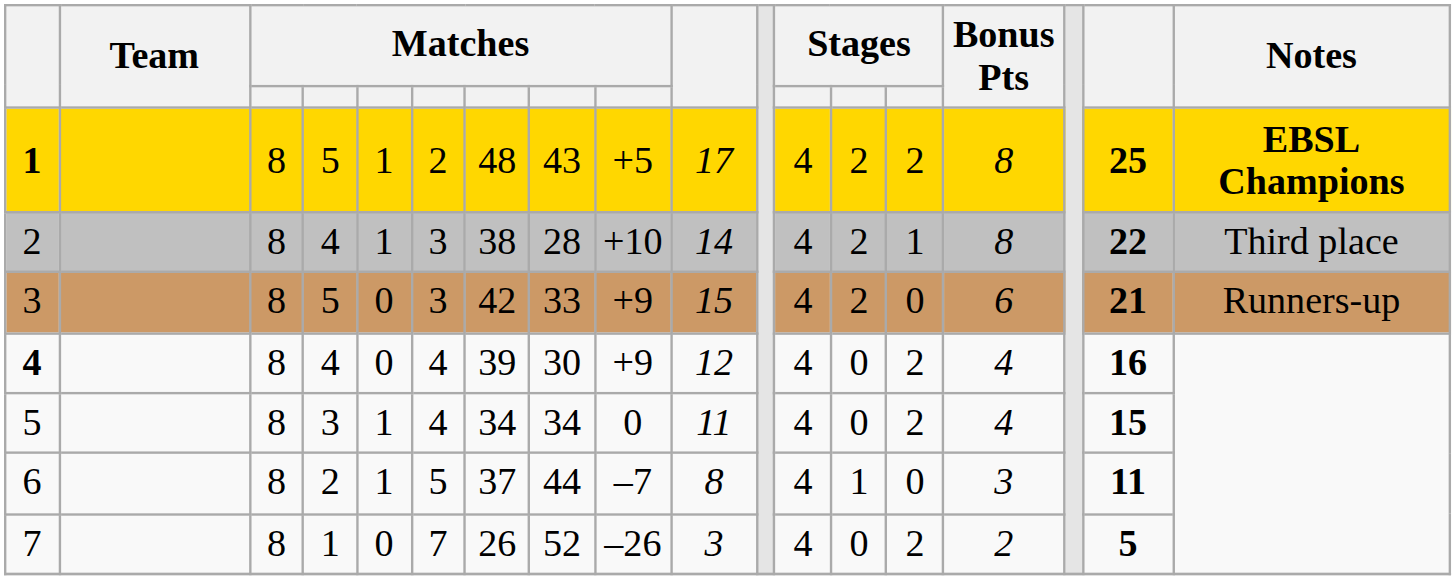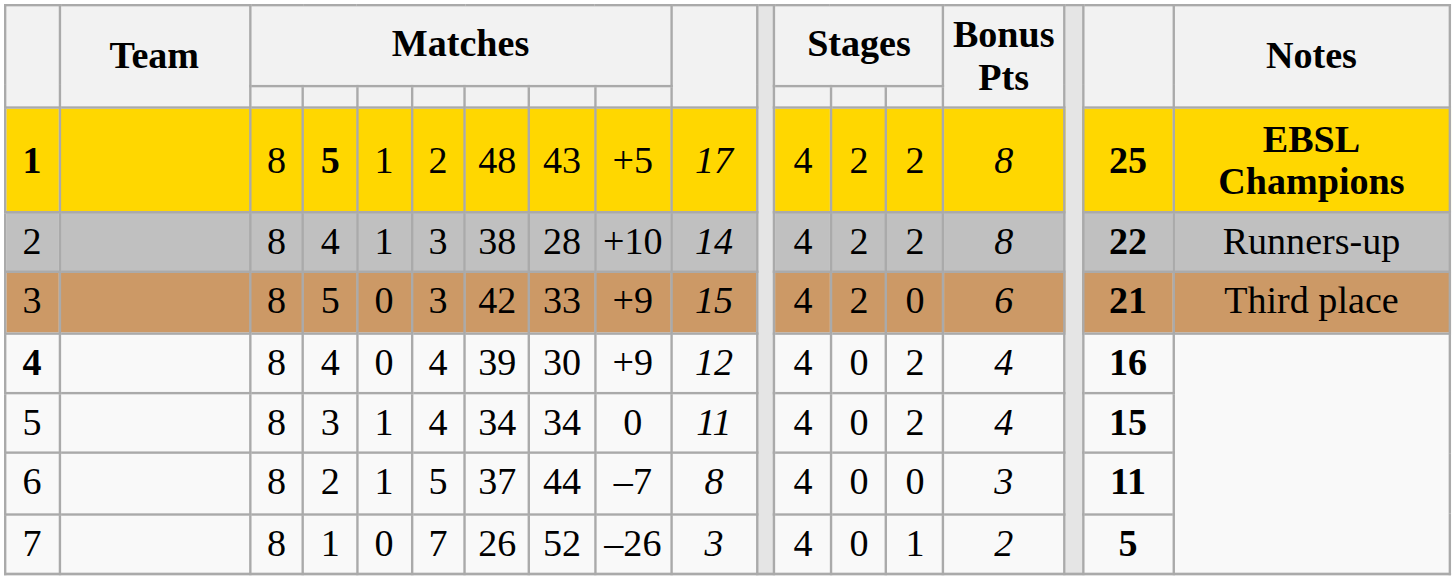row 3 | column 4: normal -> bold
row 4 | column 14: 1 -> 2
row 4 | Notes: Third place -> Runners-up
row 5 | Notes: Runners-up -> Third place
row 8 | column 13: 1 -> 0
row 9 | column 14: 2 -> 1
